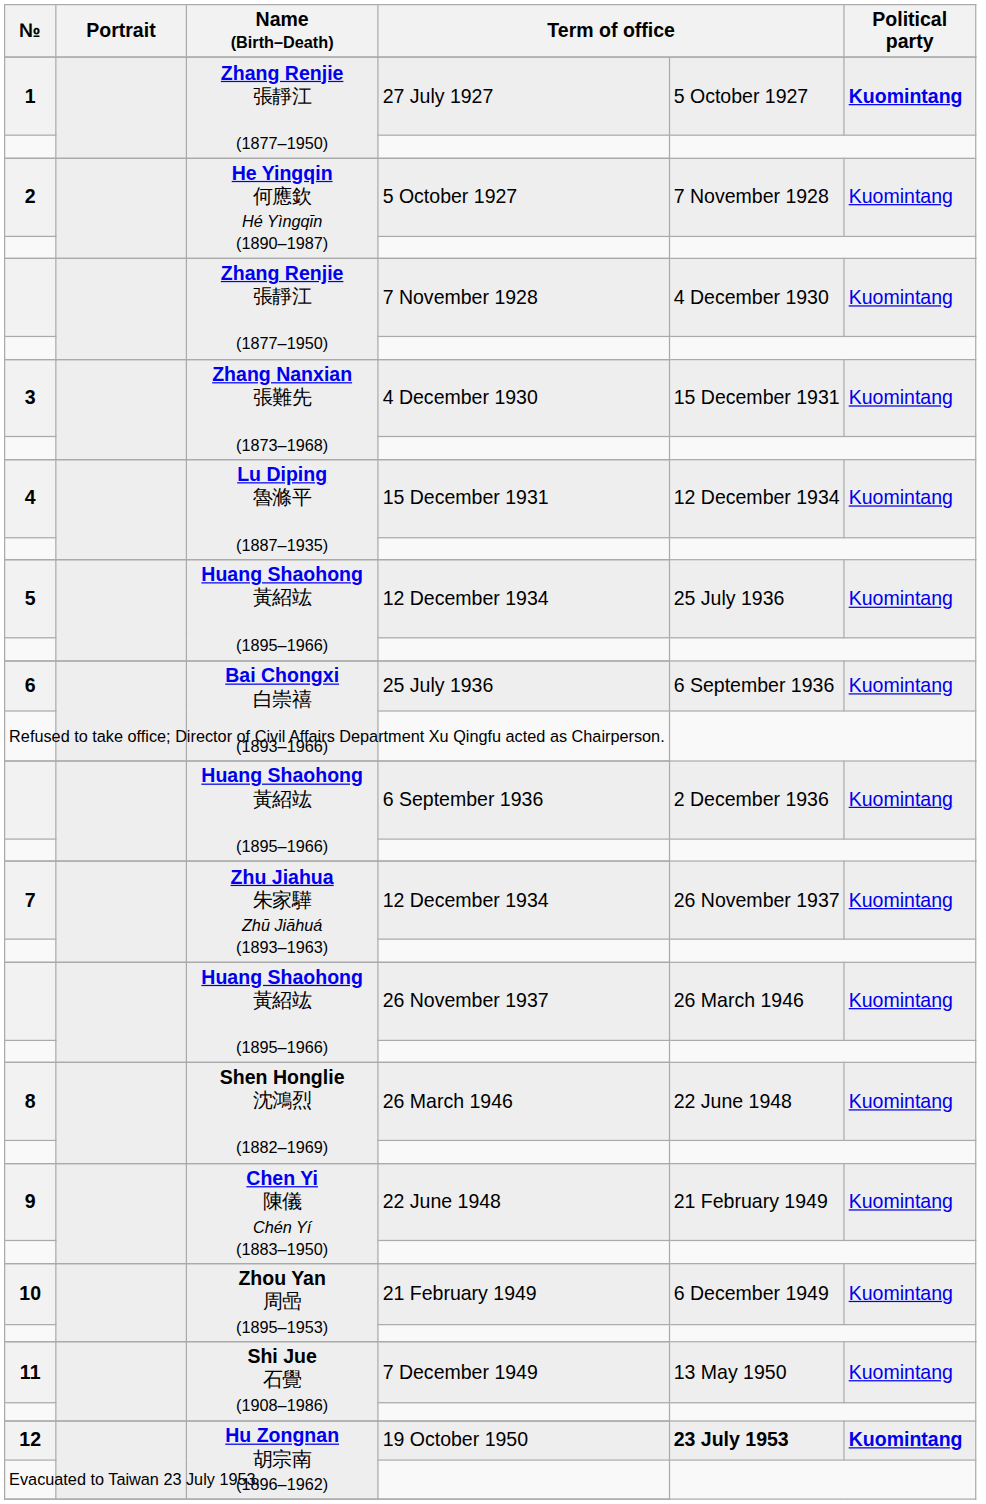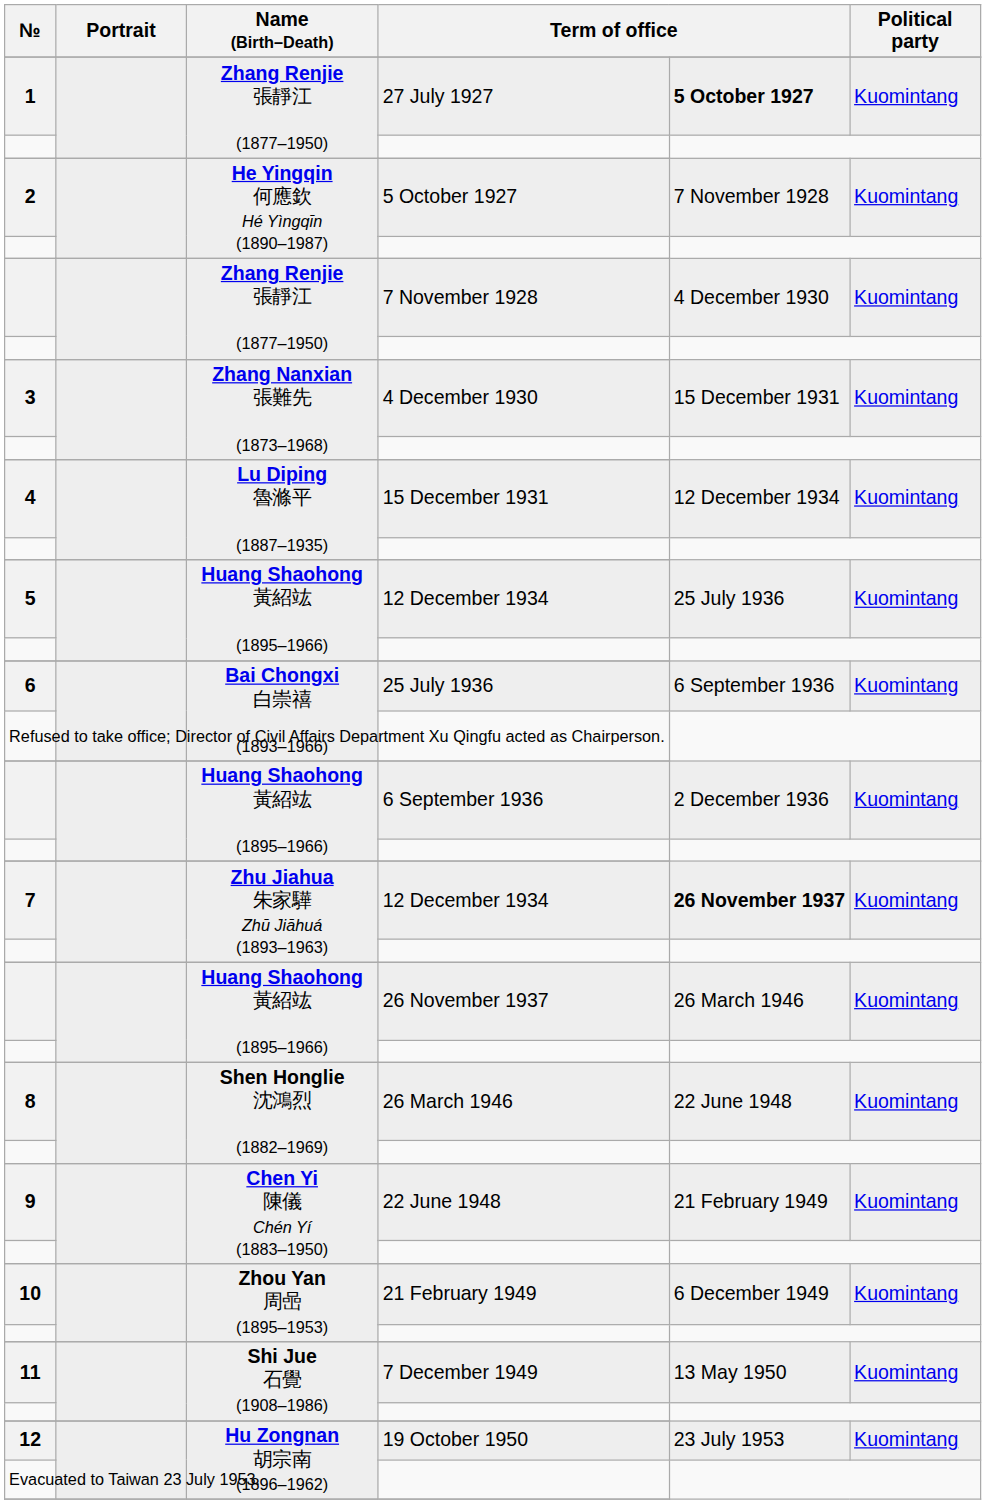27 July 1927 | column 5: normal -> bold
27 July 1927 | Political party: bold -> normal
7 / 12 December 1934 | column 5: normal -> bold
19 October 1950 | column 5: bold -> normal
19 October 1950 | Political party: bold -> normal
